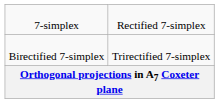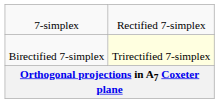Birectified 7-simplex | column 2: no background -> lightyellow background
